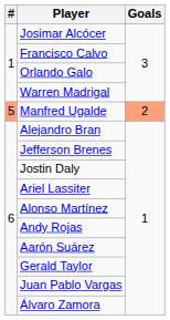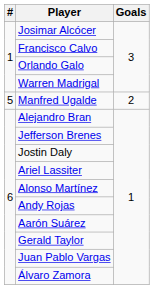Manfred Ugalde | #: lightsalmon background -> no background
Manfred Ugalde | Goals: lightsalmon background -> no background
